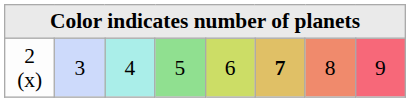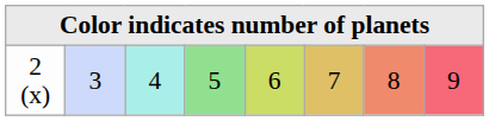2 (x) | column 6: bold -> normal
